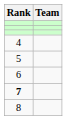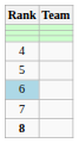row 7 | Rank: no background -> lightblue background
row 8 | Rank: bold -> normal
row 9 | Rank: normal -> bold
